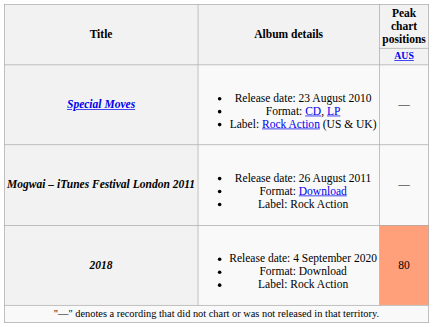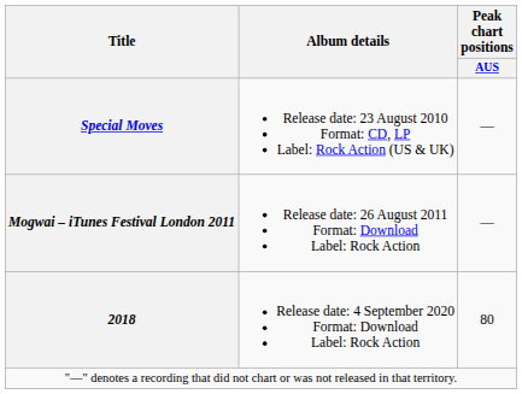2018 | Peak chart positions / AUS: lightsalmon background -> no background
